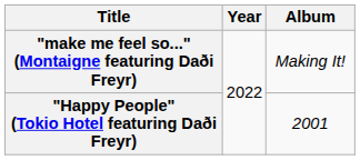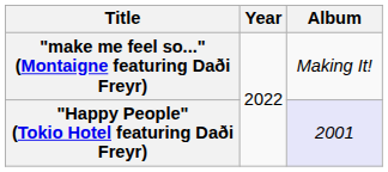"Happy People" (Tokio Hotel featuring Daði Freyr) | Album: no background -> lavender background
